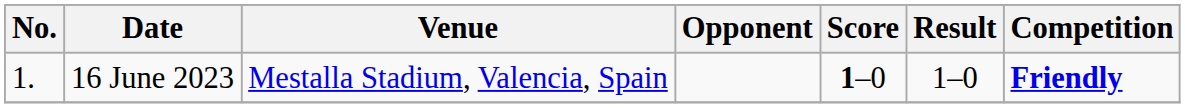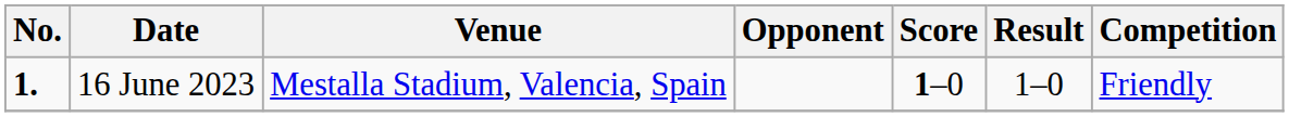16 June 2023 | No.: normal -> bold
16 June 2023 | Competition: bold -> normal
